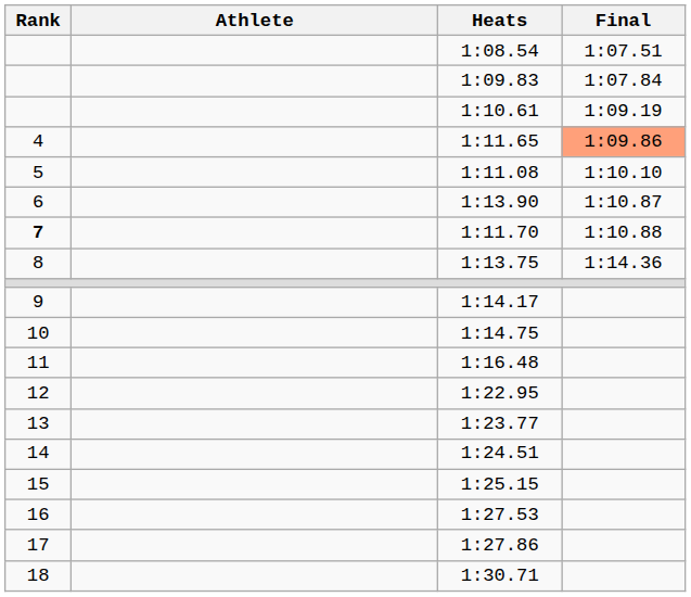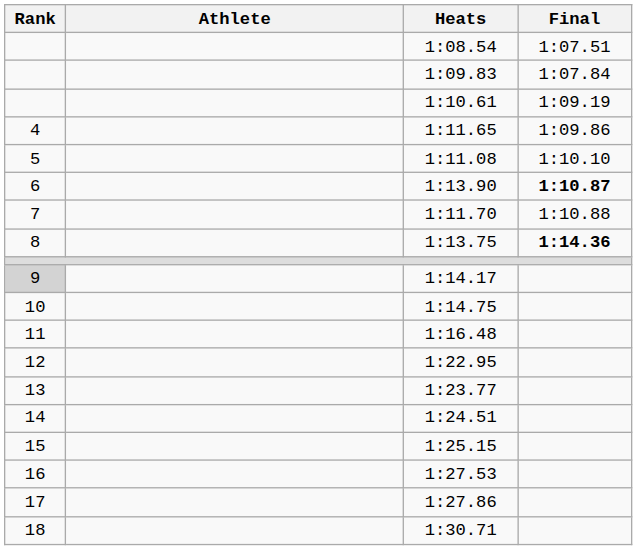1:11.65 | Final: lightsalmon background -> no background
1:13.90 | Final: normal -> bold
1:11.70 | Rank: bold -> normal
1:13.75 | Final: normal -> bold
1:14.17 | Rank: no background -> lightgrey background
